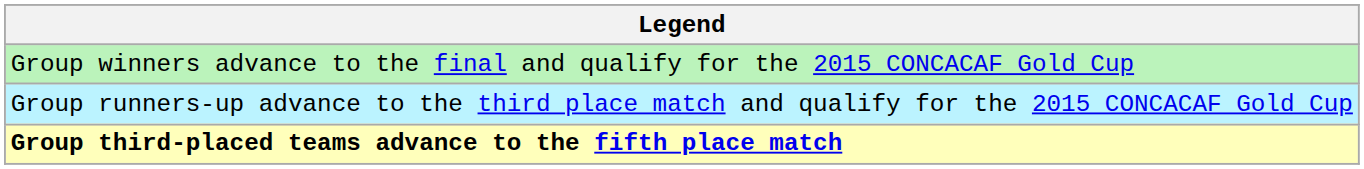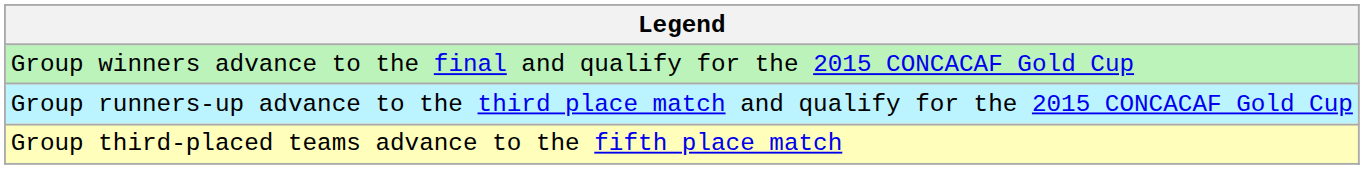row 4 | column 1: bold -> normal
